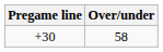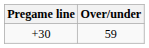+30 | Over/under: 58 -> 59
